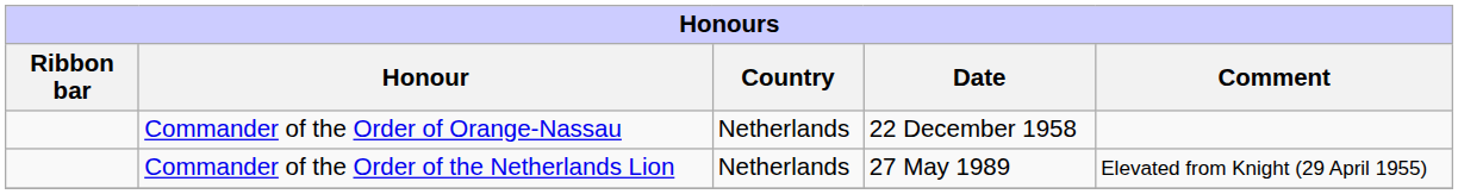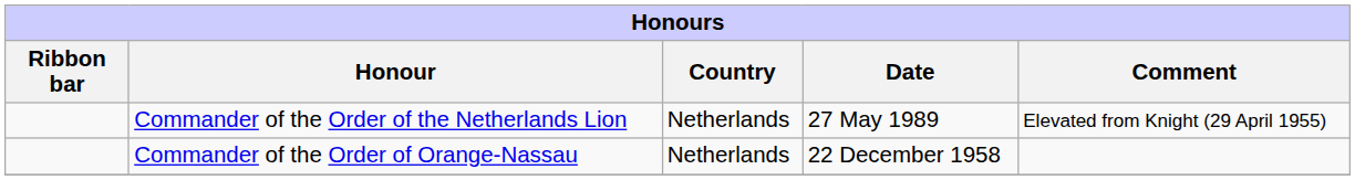rows swapped: Commander of the Order of Orange-Nassau <-> Commander of the Order of the Netherlands Lion
